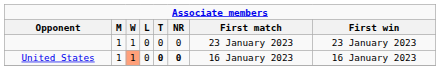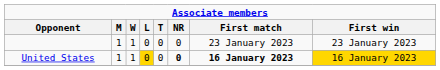United States | W: lightsalmon background -> no background
United States | L: no background -> gold background
United States | T: bold -> normal
United States | First match: normal -> bold
United States | First win: no background -> gold background
